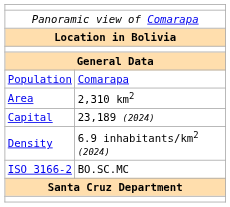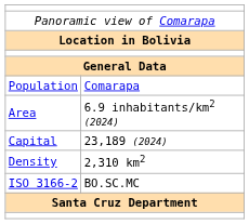row 7 | column 2: 2,310 km2 -> 6.9 inhabitants/km2 (2024)
row 9 | column 2: 6.9 inhabitants/km2 (2024) -> 2,310 km2
